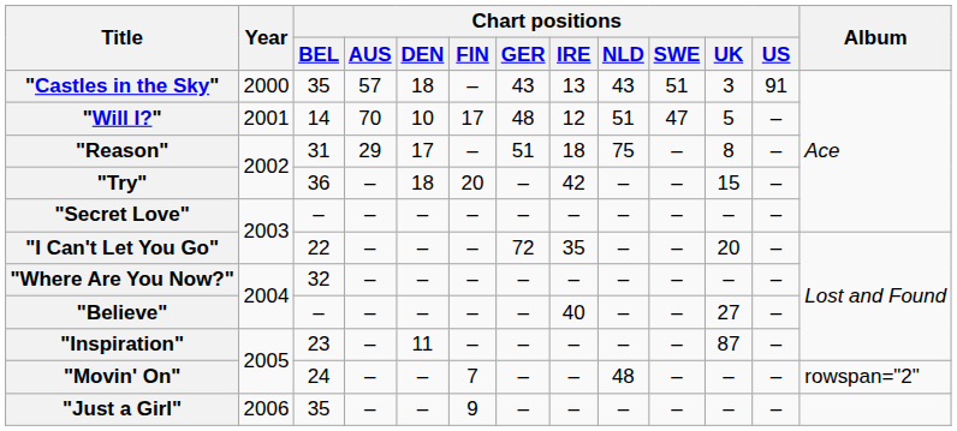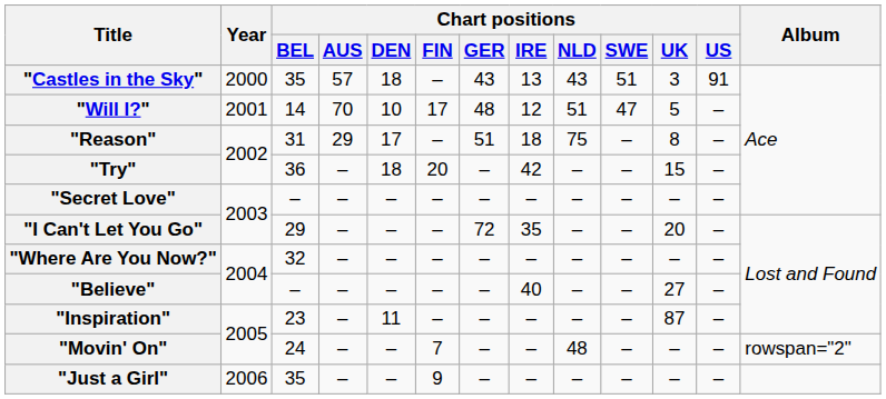"I Can't Let You Go" | Chart positions / BEL: 22 -> 29
